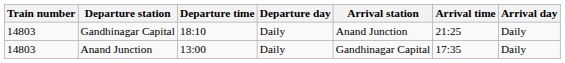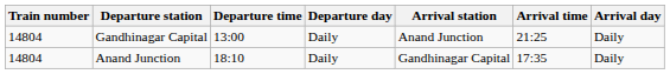row 2 | Train number: 14803 -> 14804
row 2 | Departure time: 18:10 -> 13:00
row 3 | Train number: 14803 -> 14804
row 3 | Departure time: 13:00 -> 18:10
